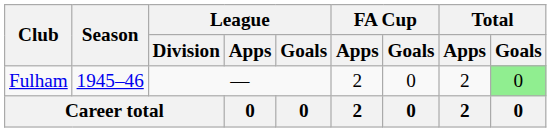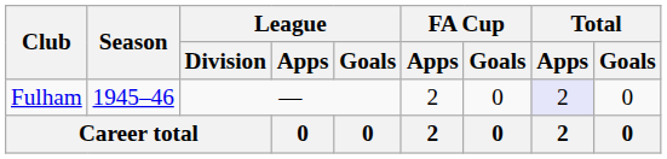Fulham | Total / Apps: no background -> lavender background
Fulham | Total / Goals: lightgreen background -> no background
